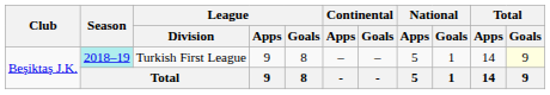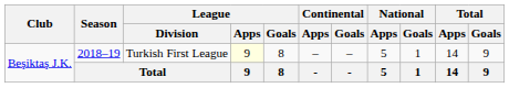Beşiktaş J.K. / Turkish First League | Season: paleturquoise background -> no background
Beşiktaş J.K. / Turkish First League | League / Apps: no background -> lightyellow background
Beşiktaş J.K. / Turkish First League | Total / Goals: lightyellow background -> no background
